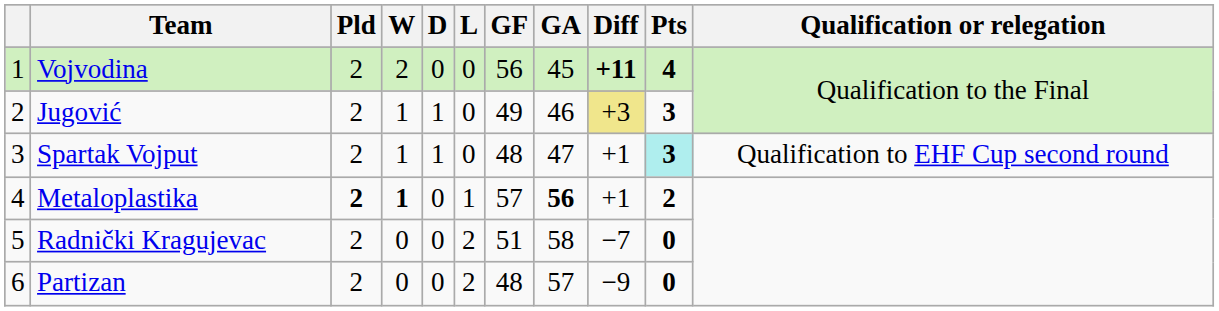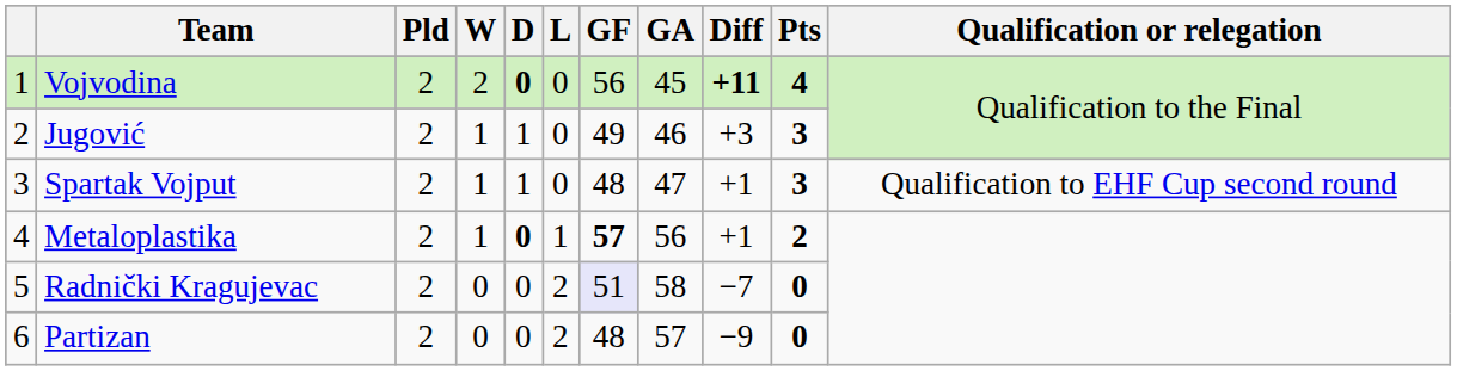Vojvodina | D: normal -> bold
Jugović | Diff: khaki background -> no background
Spartak Vojput | Pts: paleturquoise background -> no background
Metaloplastika | Pld: bold -> normal
Metaloplastika | W: bold -> normal
Metaloplastika | D: normal -> bold
Metaloplastika | GF: normal -> bold
Metaloplastika | GA: bold -> normal
Radnički Kragujevac | GF: no background -> lavender background
